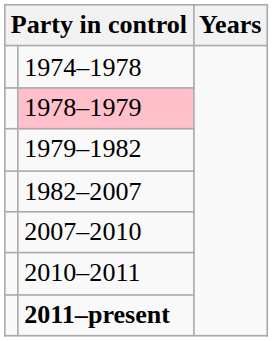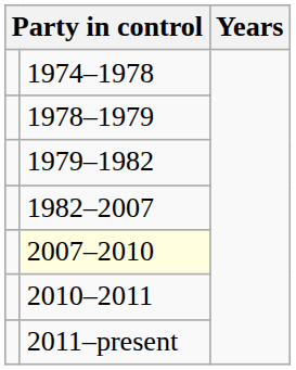1978–1979 | column 2: pink background -> no background
2007–2010 | column 2: no background -> lightyellow background
2011–present | column 2: bold -> normal
